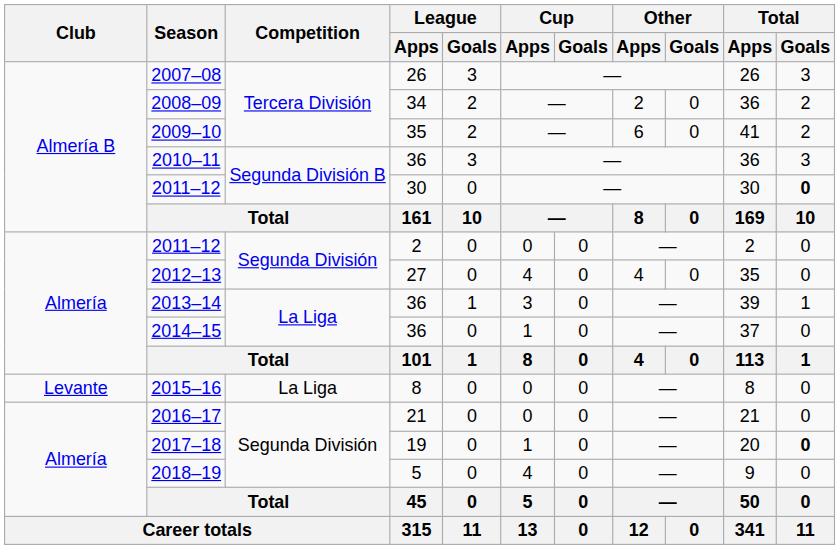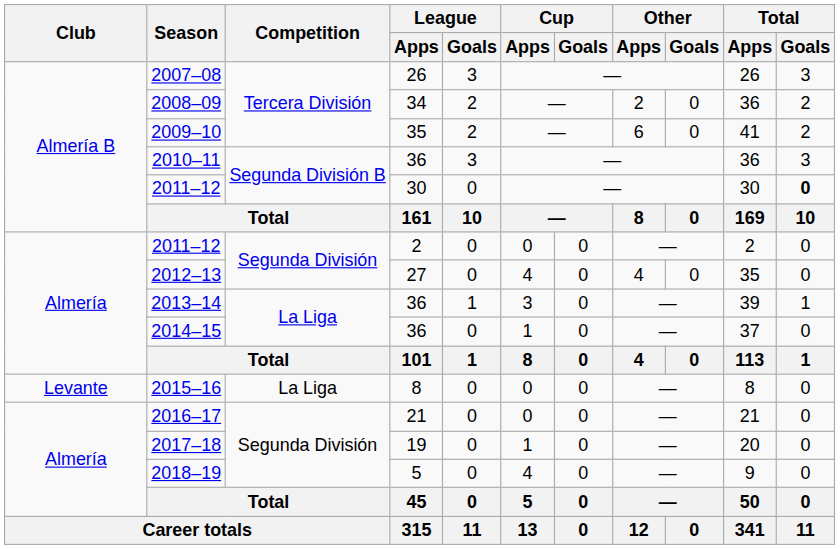2017–18 | Total / Goals: bold -> normal
